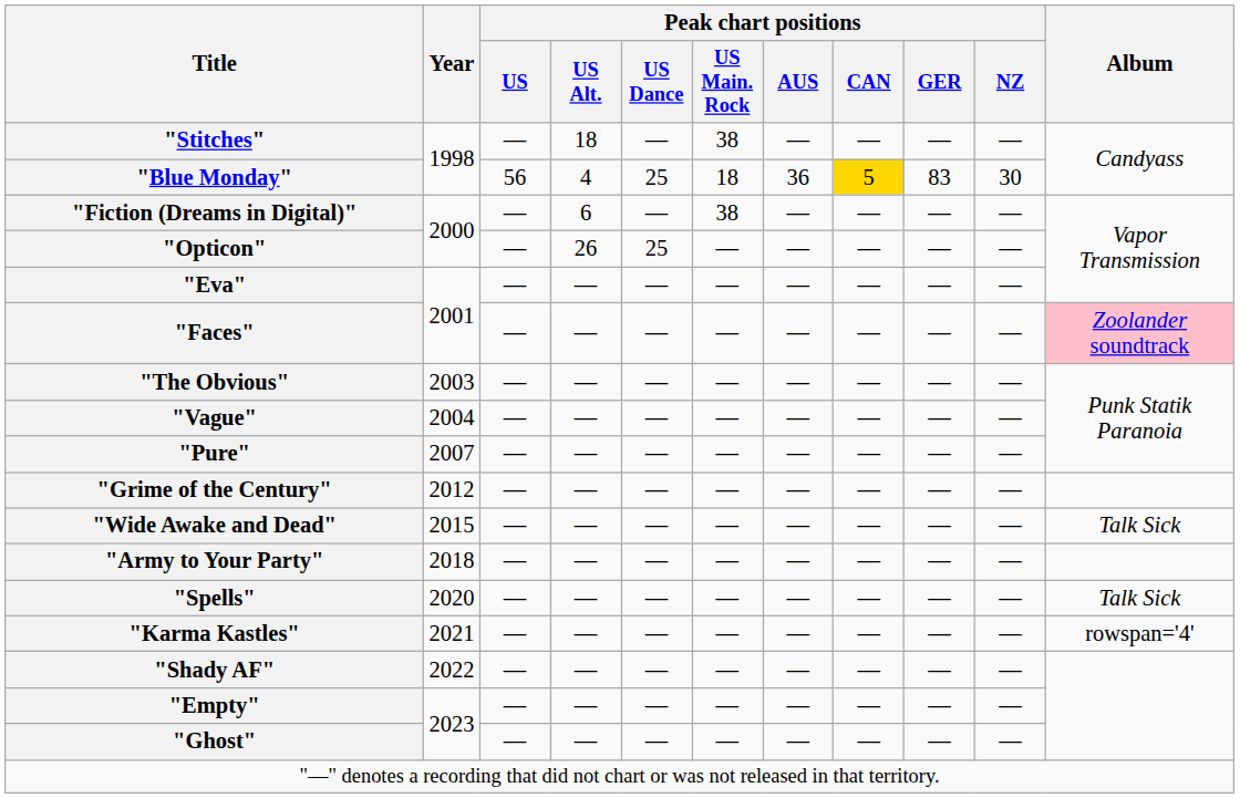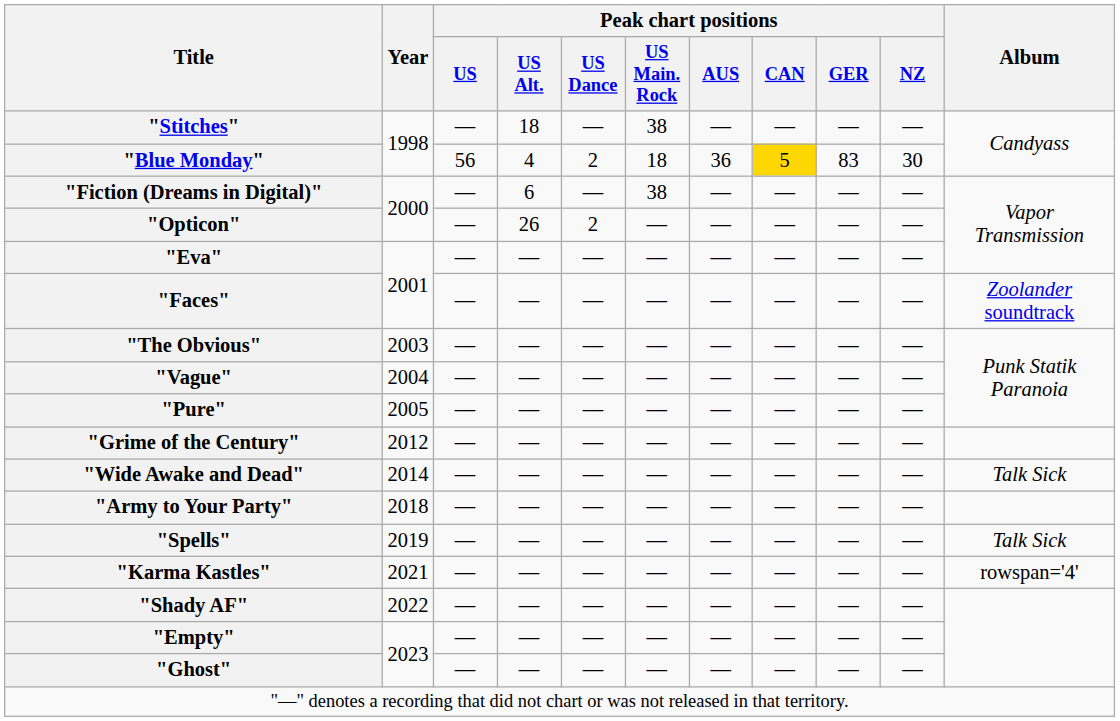"Blue Monday" | Peak chart positions / US Dance: 25 -> 2
"Opticon" | Peak chart positions / US Dance: 25 -> 2
"Faces" | Album: pink background -> no background
"Pure" | Year: 2007 -> 2005
"Wide Awake and Dead" | Year: 2015 -> 2014
"Spells" | Year: 2020 -> 2019
